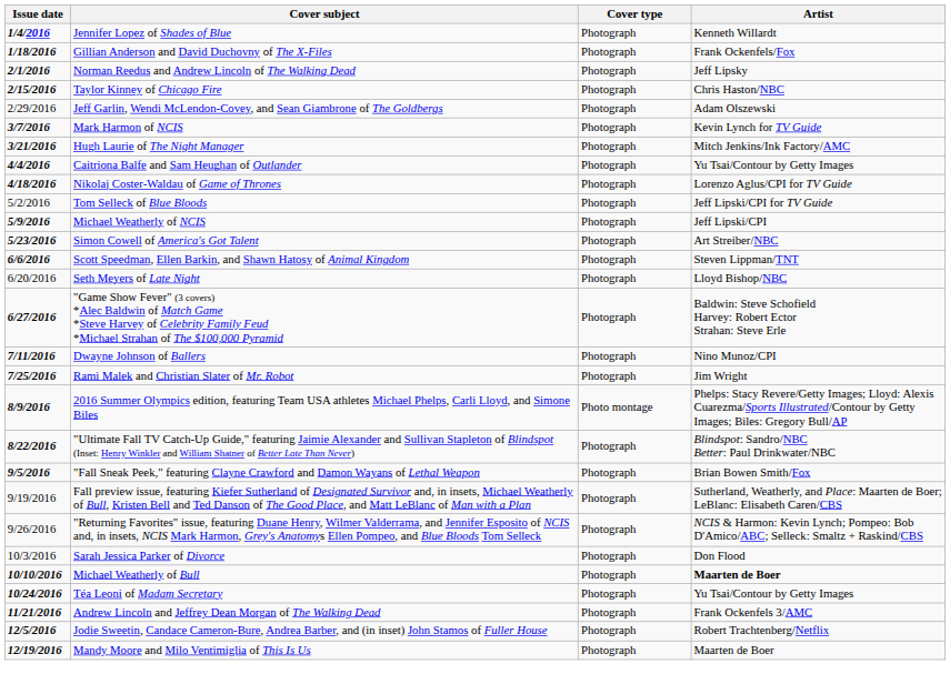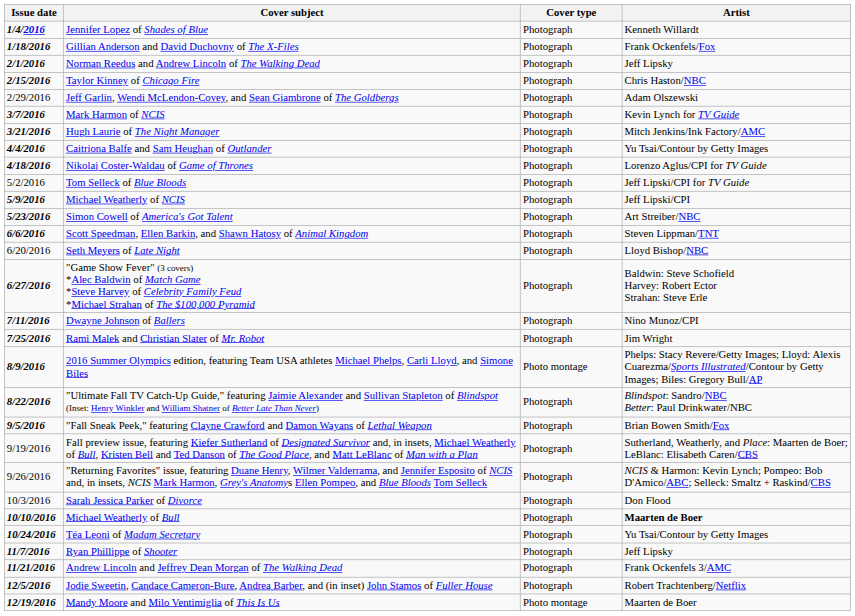+ row: 11/7/2016 | Ryan Phillippe of Shooter | Photograph | Jeff Lipsky
Mandy Moore and Milo Ventimiglia of This Is Us | Cover type: Photograph -> Photo montage
